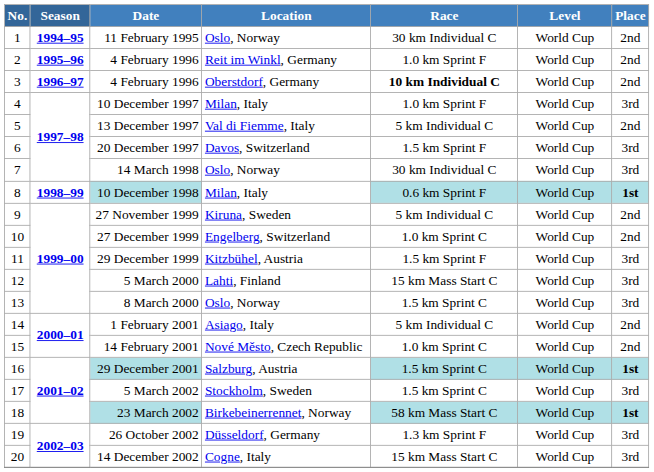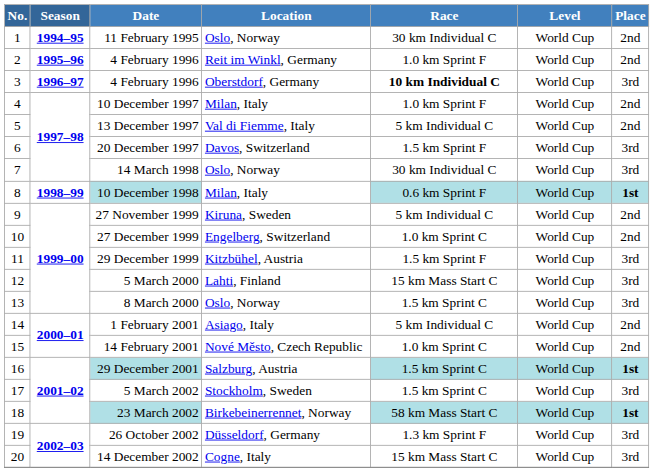3 / 4 February 1996 | Place: 2nd -> 3rd
10 December 1997 | Place: 3rd -> 2nd
